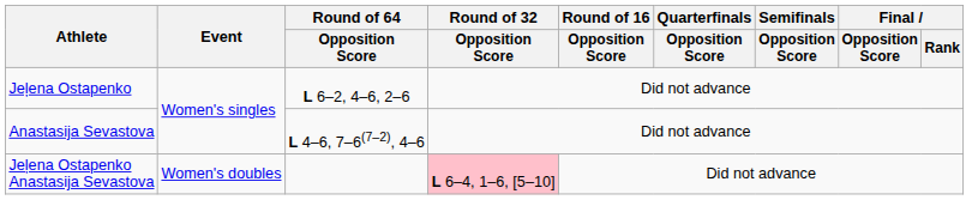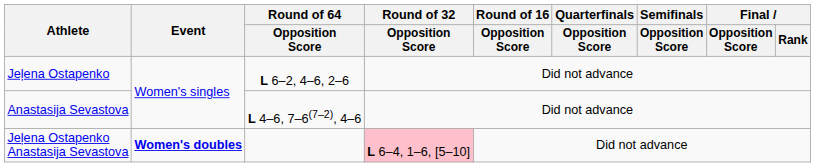Jeļena Ostapenko Anastasija Sevastova | Event: normal -> bold
